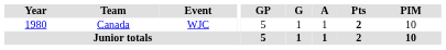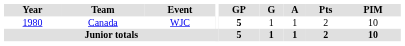Canada | GP: normal -> bold
Canada | Pts: bold -> normal
